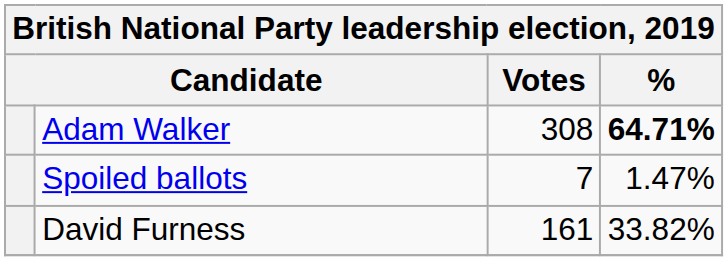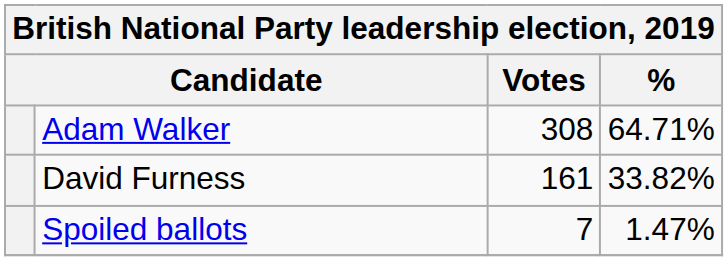Adam Walker | %: bold -> normal
rows swapped: David Furness <-> Spoiled ballots
